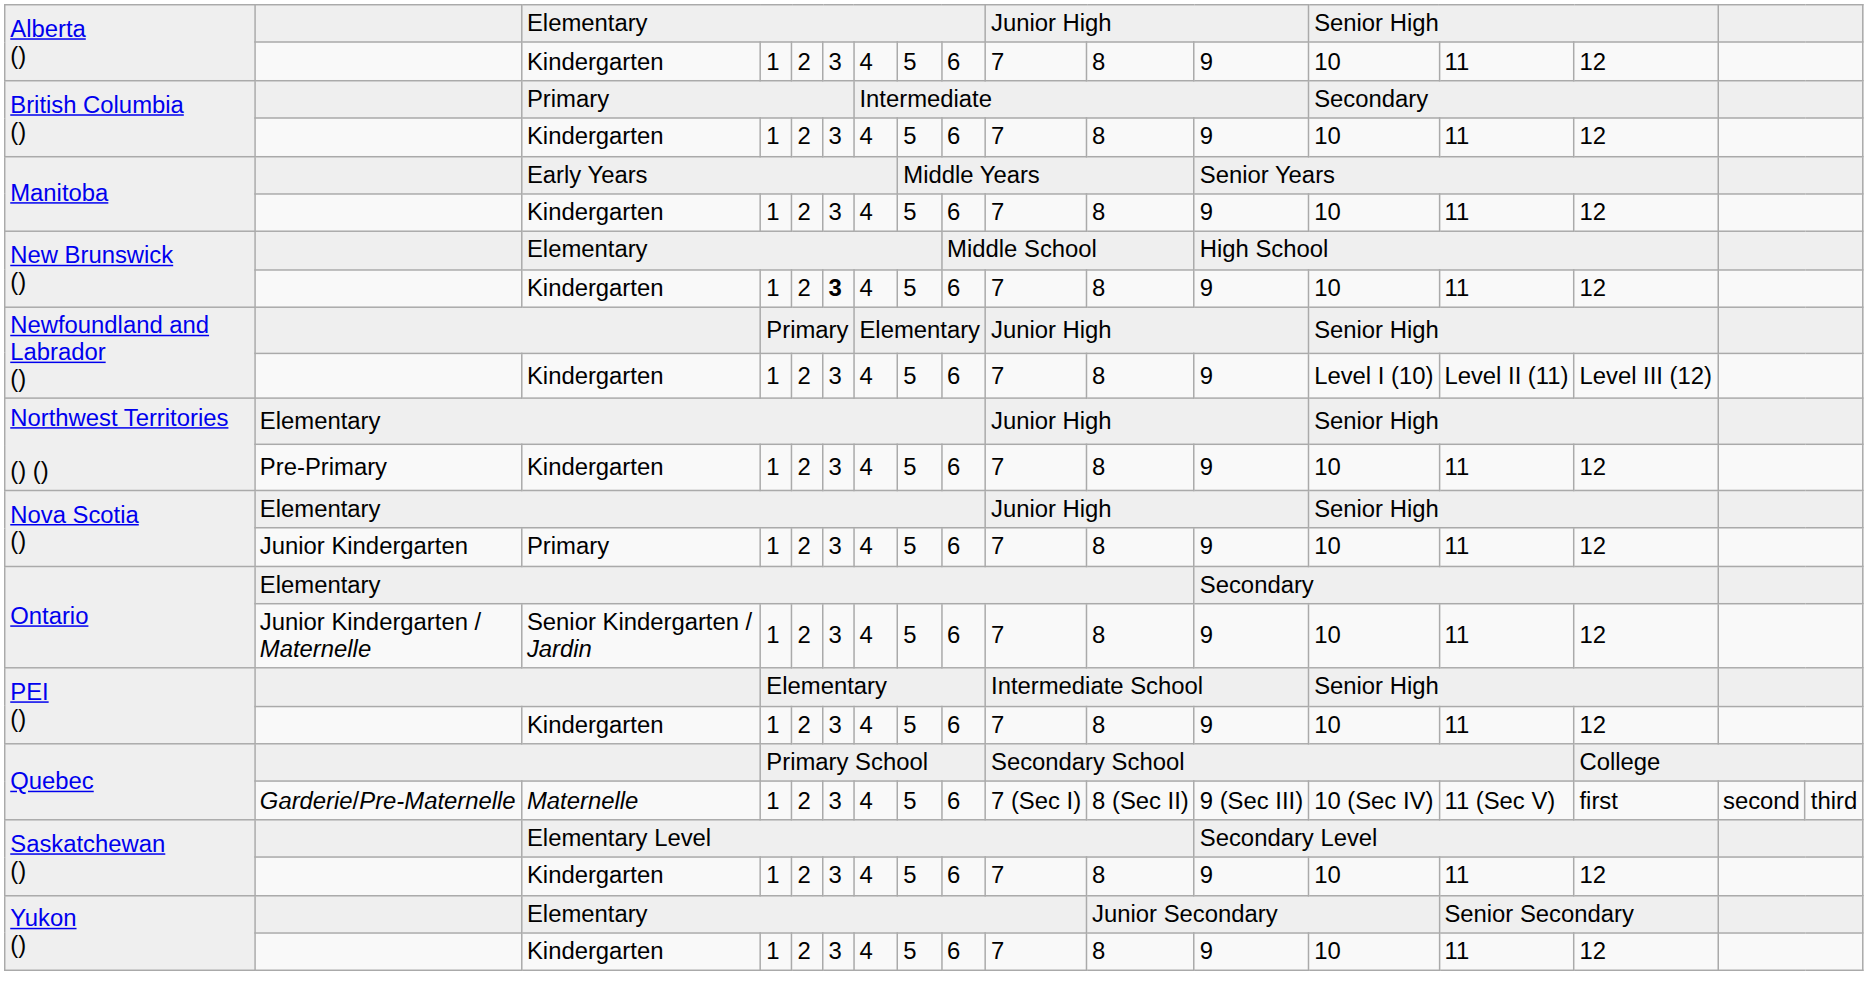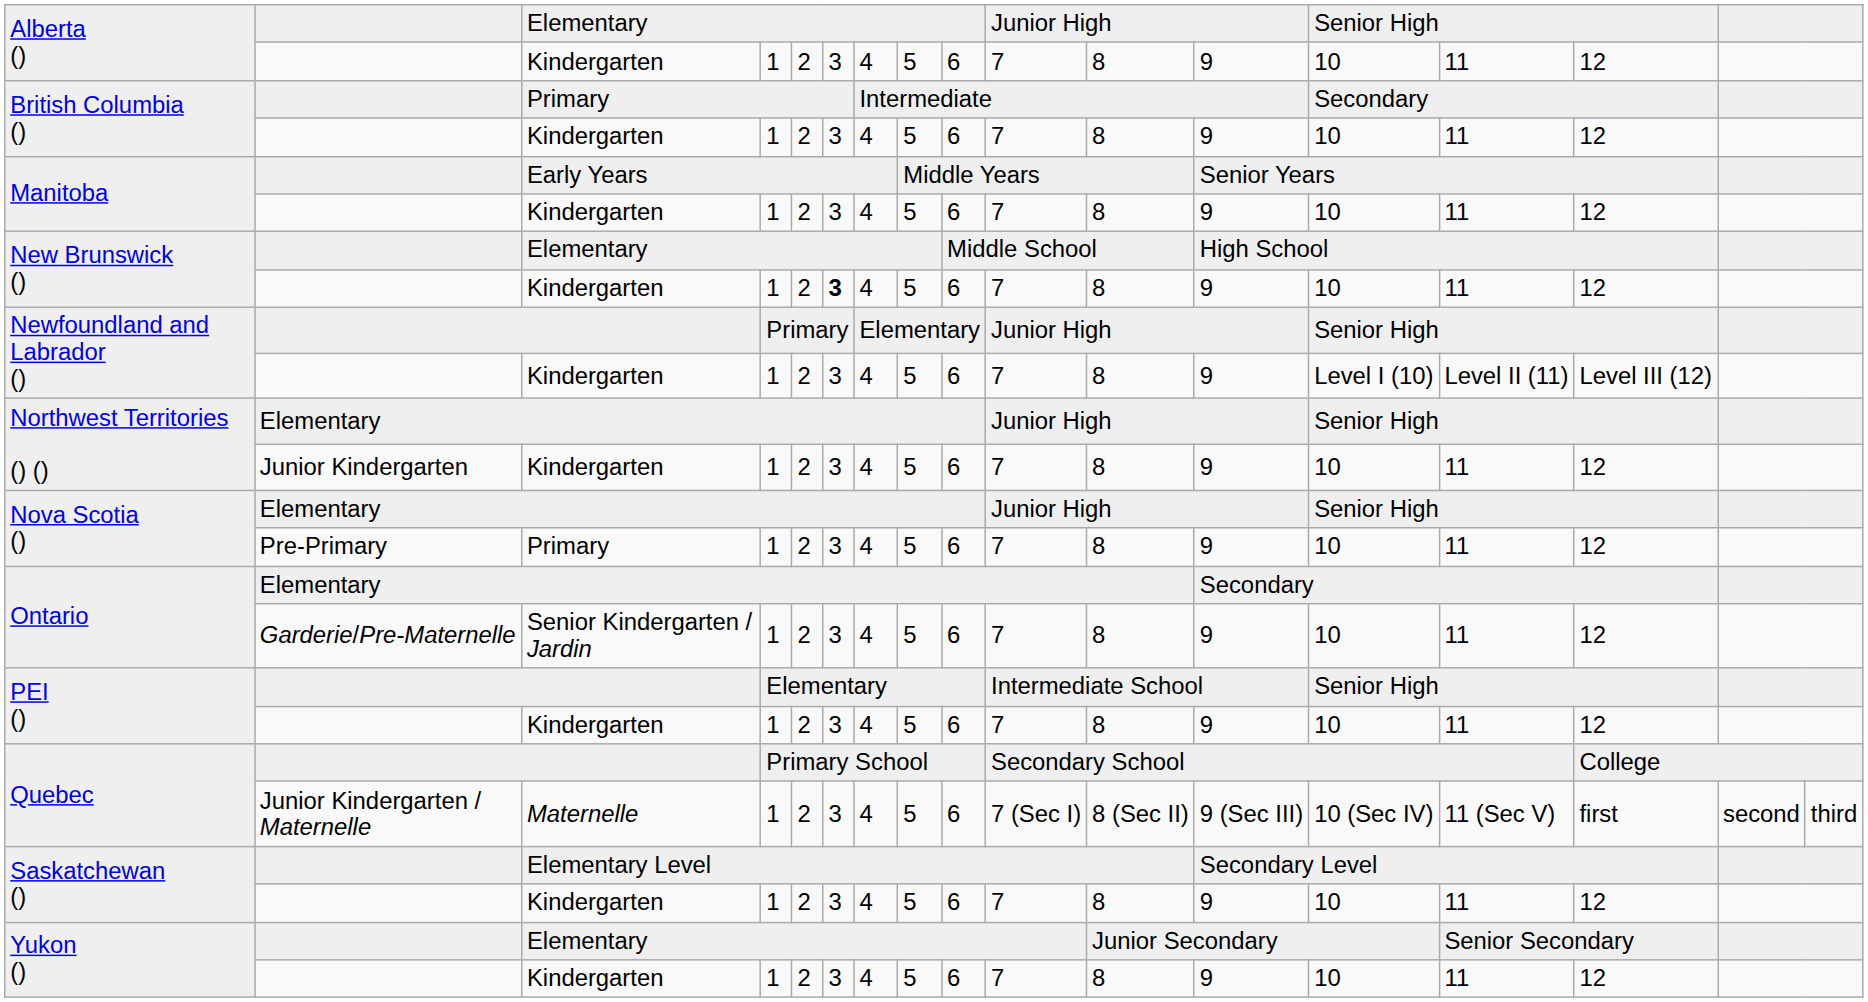Northwest Territories () () / Kindergarten | column 2: Pre-Primary -> Junior Kindergarten
Nova Scotia () / Primary | column 2: Junior Kindergarten -> Pre-Primary
Ontario / Senior Kindergarten / Jardin | column 2: Junior Kindergarten / Maternelle -> Garderie/Pre-Maternelle
Quebec / Maternelle | column 2: Garderie/Pre-Maternelle -> Junior Kindergarten / Maternelle
